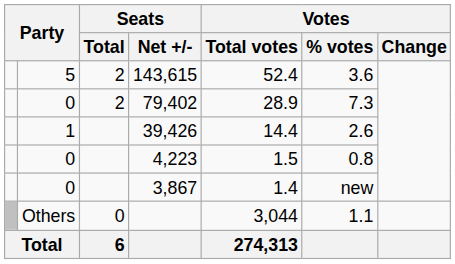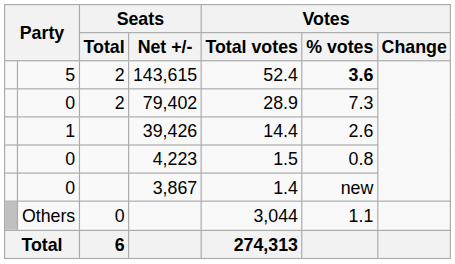143,615 | Votes / % votes: normal -> bold
